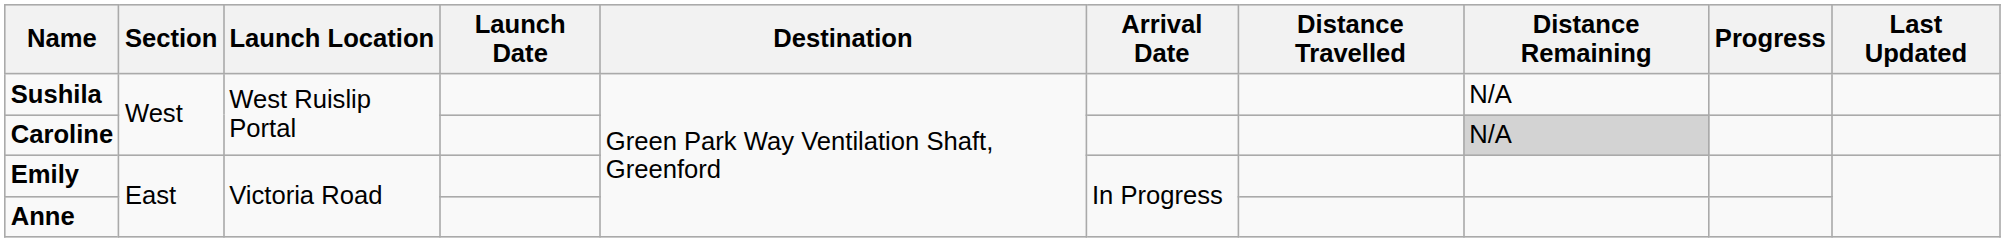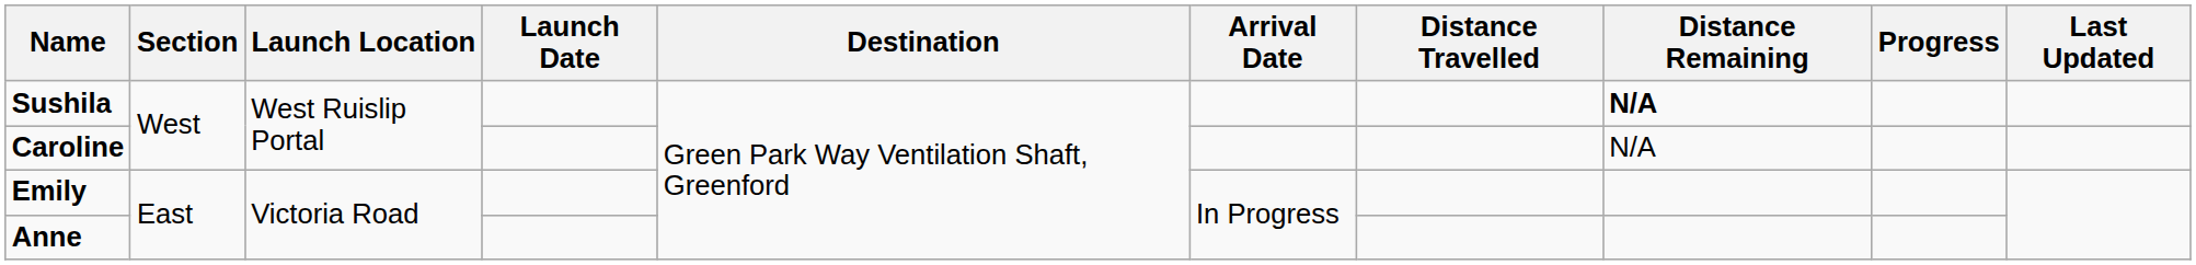Sushila | Distance Remaining: normal -> bold
Caroline | Distance Remaining: lightgrey background -> no background
